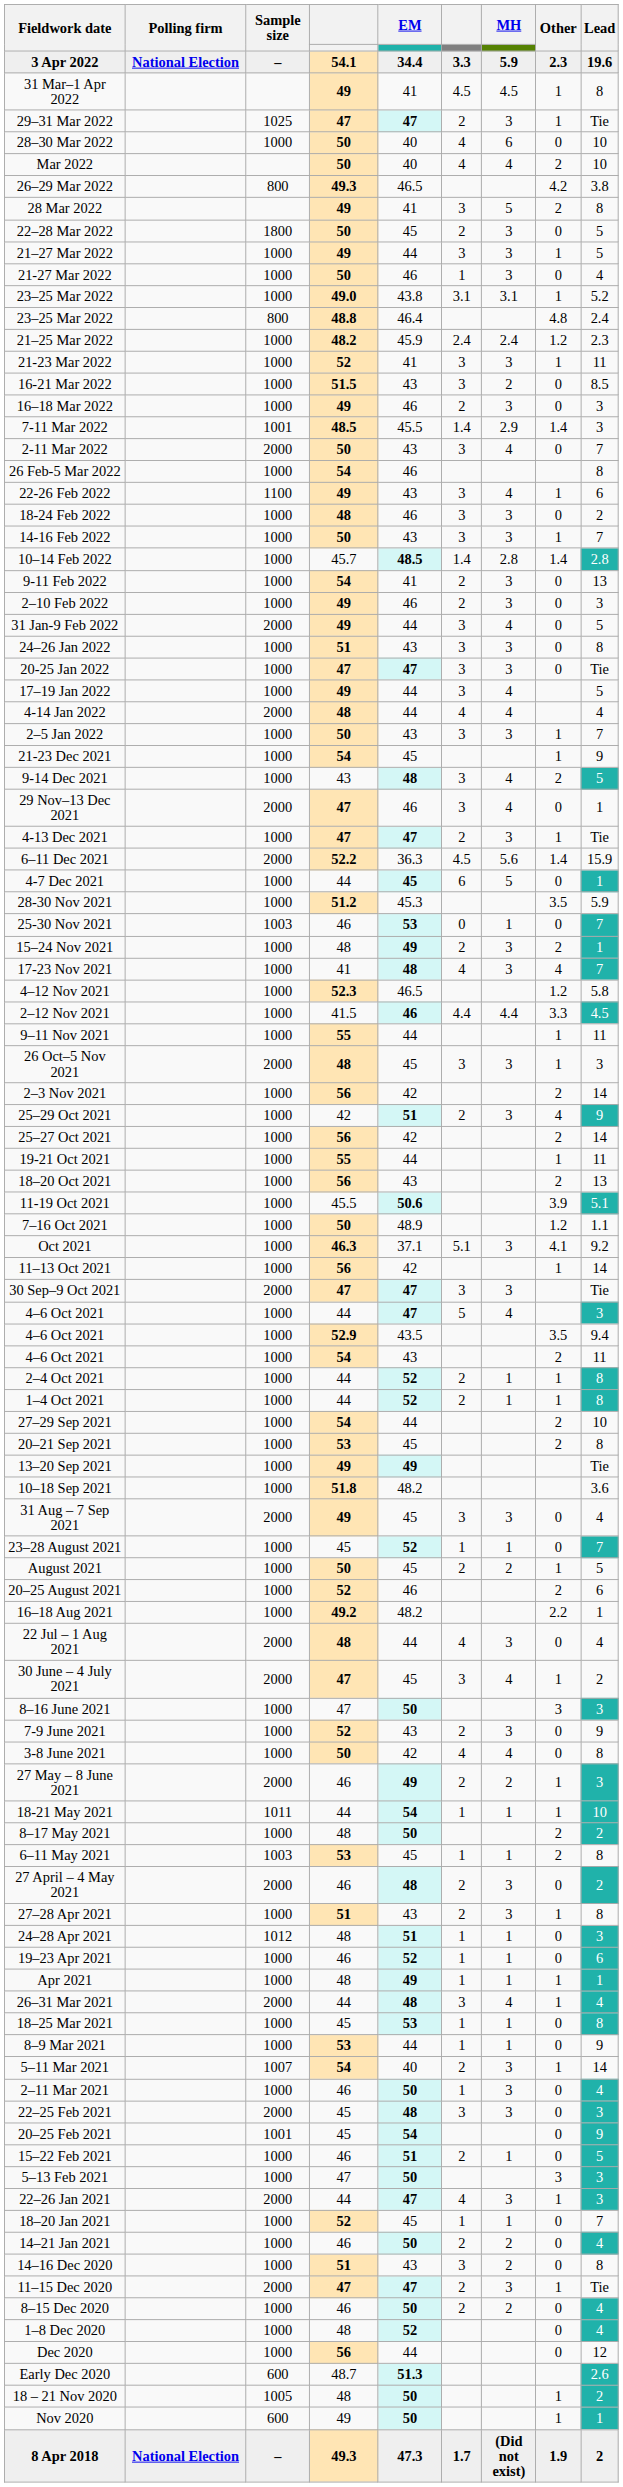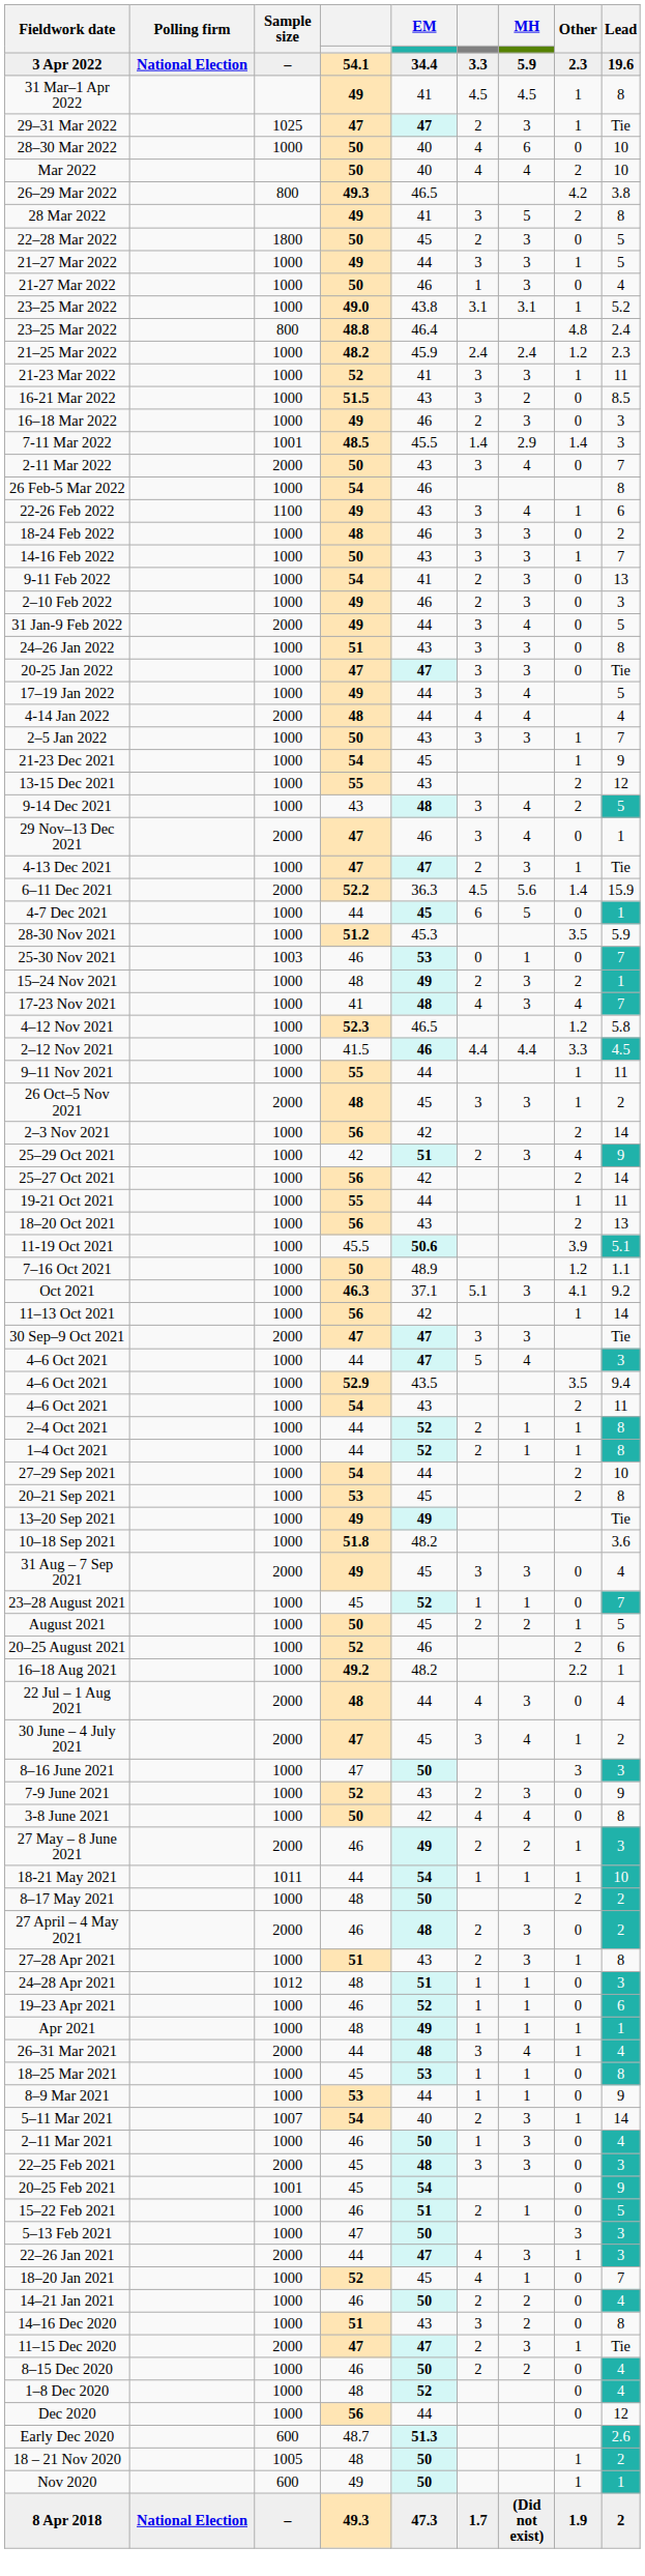- row: 10–14 Feb 2022 | 1000 | 45.7 | 48.5 | 1.4 | 2.8 | 1.4 | 2.8
+ row: 13-15 Dec 2021 | 1000 | 55 | 43 | 2 | 12
26 Oct–5 Nov 2021 | Lead: 3 -> 2
- row: 6–11 May 2021 | 1003 | 53 | 45 | 1 | 1 | 2 | 8
18–20 Jan 2021 | column 6: 1 -> 4
